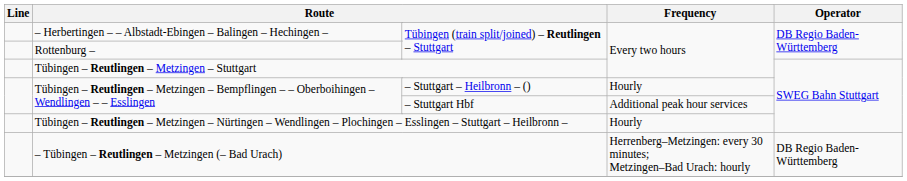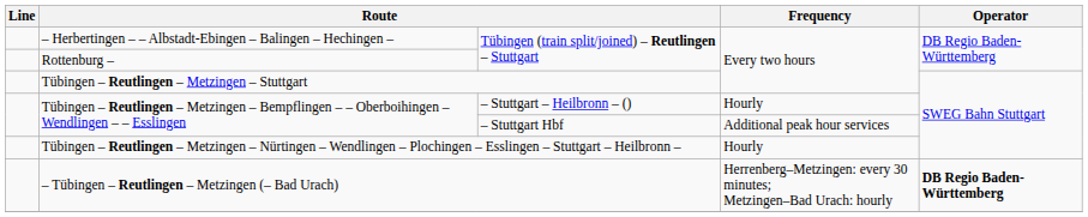– Tübingen – Reutlingen – Metzingen (– Bad Urach) | Operator: normal -> bold
